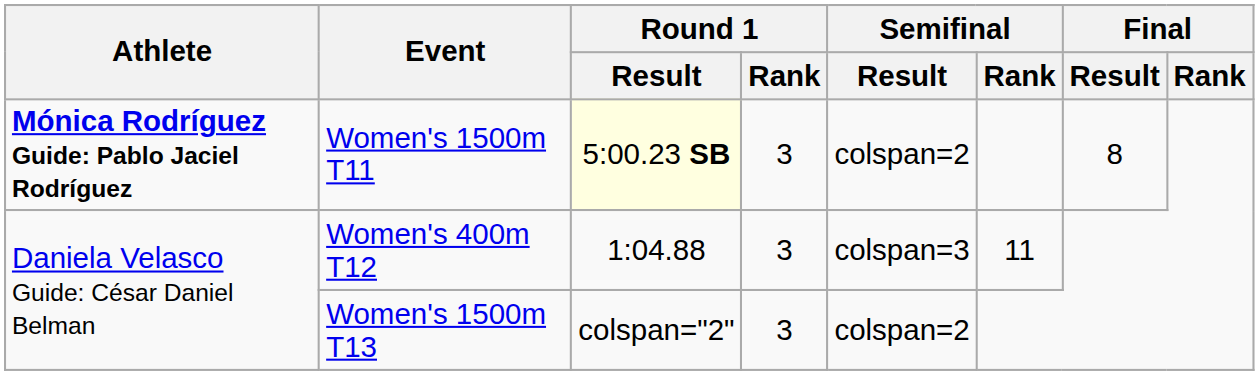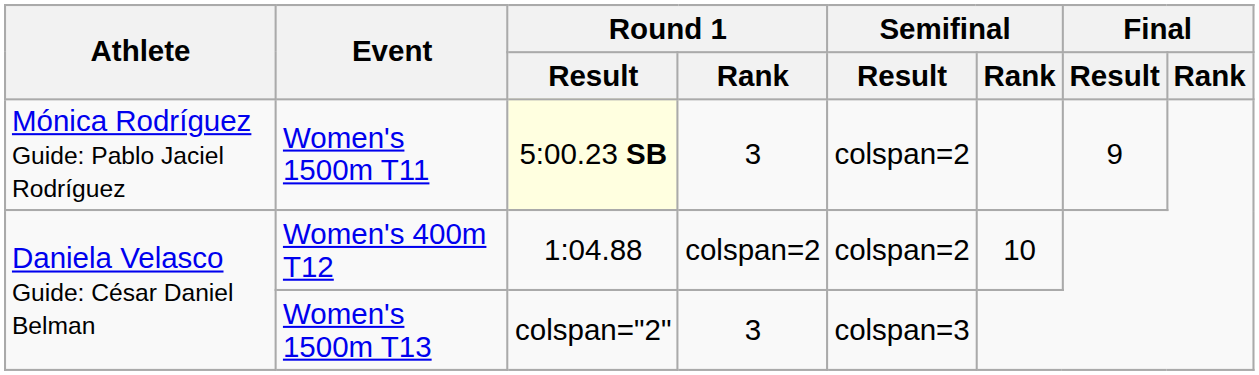Women's 1500m T11 | Athlete: bold -> normal
Women's 1500m T11 | Final / Result: 8 -> 9
Women's 400m T12 | Round 1 / Rank: 3 -> colspan=2
Women's 400m T12 | Semifinal / Result: colspan=3 -> colspan=2
Women's 400m T12 | Semifinal / Rank: 11 -> 10
Women's 1500m T13 | Semifinal / Result: colspan=2 -> colspan=3
